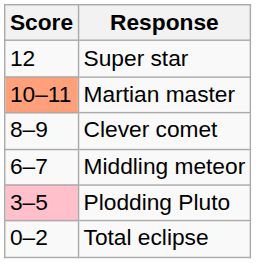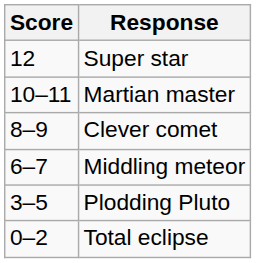Martian master | Score: lightsalmon background -> no background
Plodding Pluto | Score: pink background -> no background
